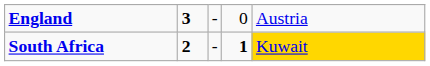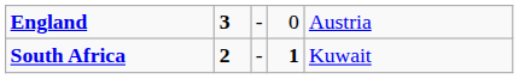South Africa | column 5: gold background -> no background
